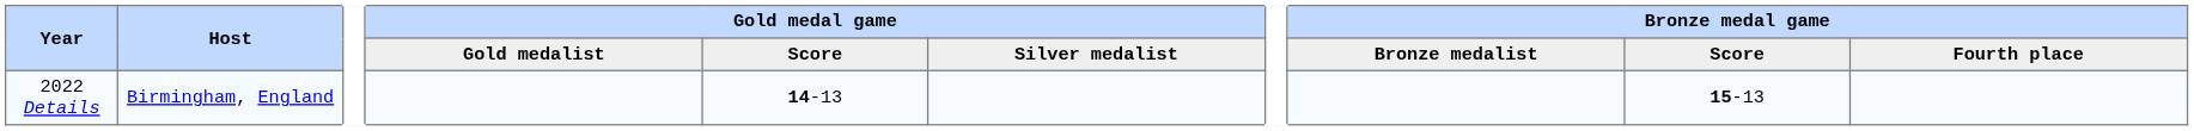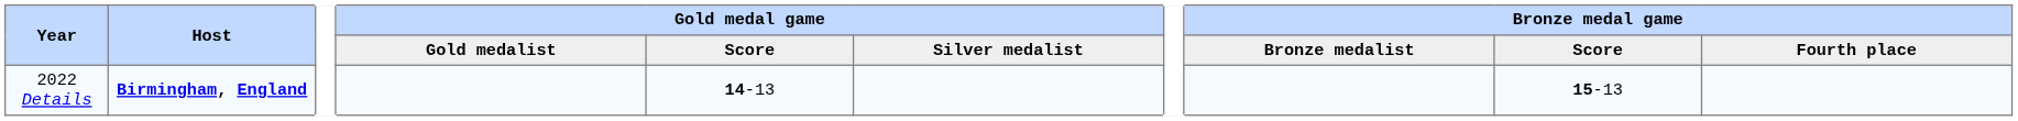2022 Details | Host: normal -> bold
